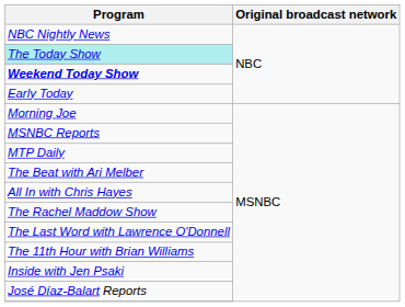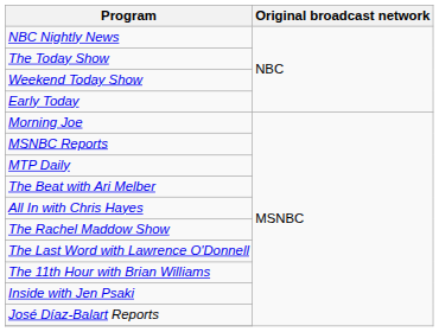The Today Show | Program: paleturquoise background -> no background
Weekend Today Show | Program: bold -> normal
